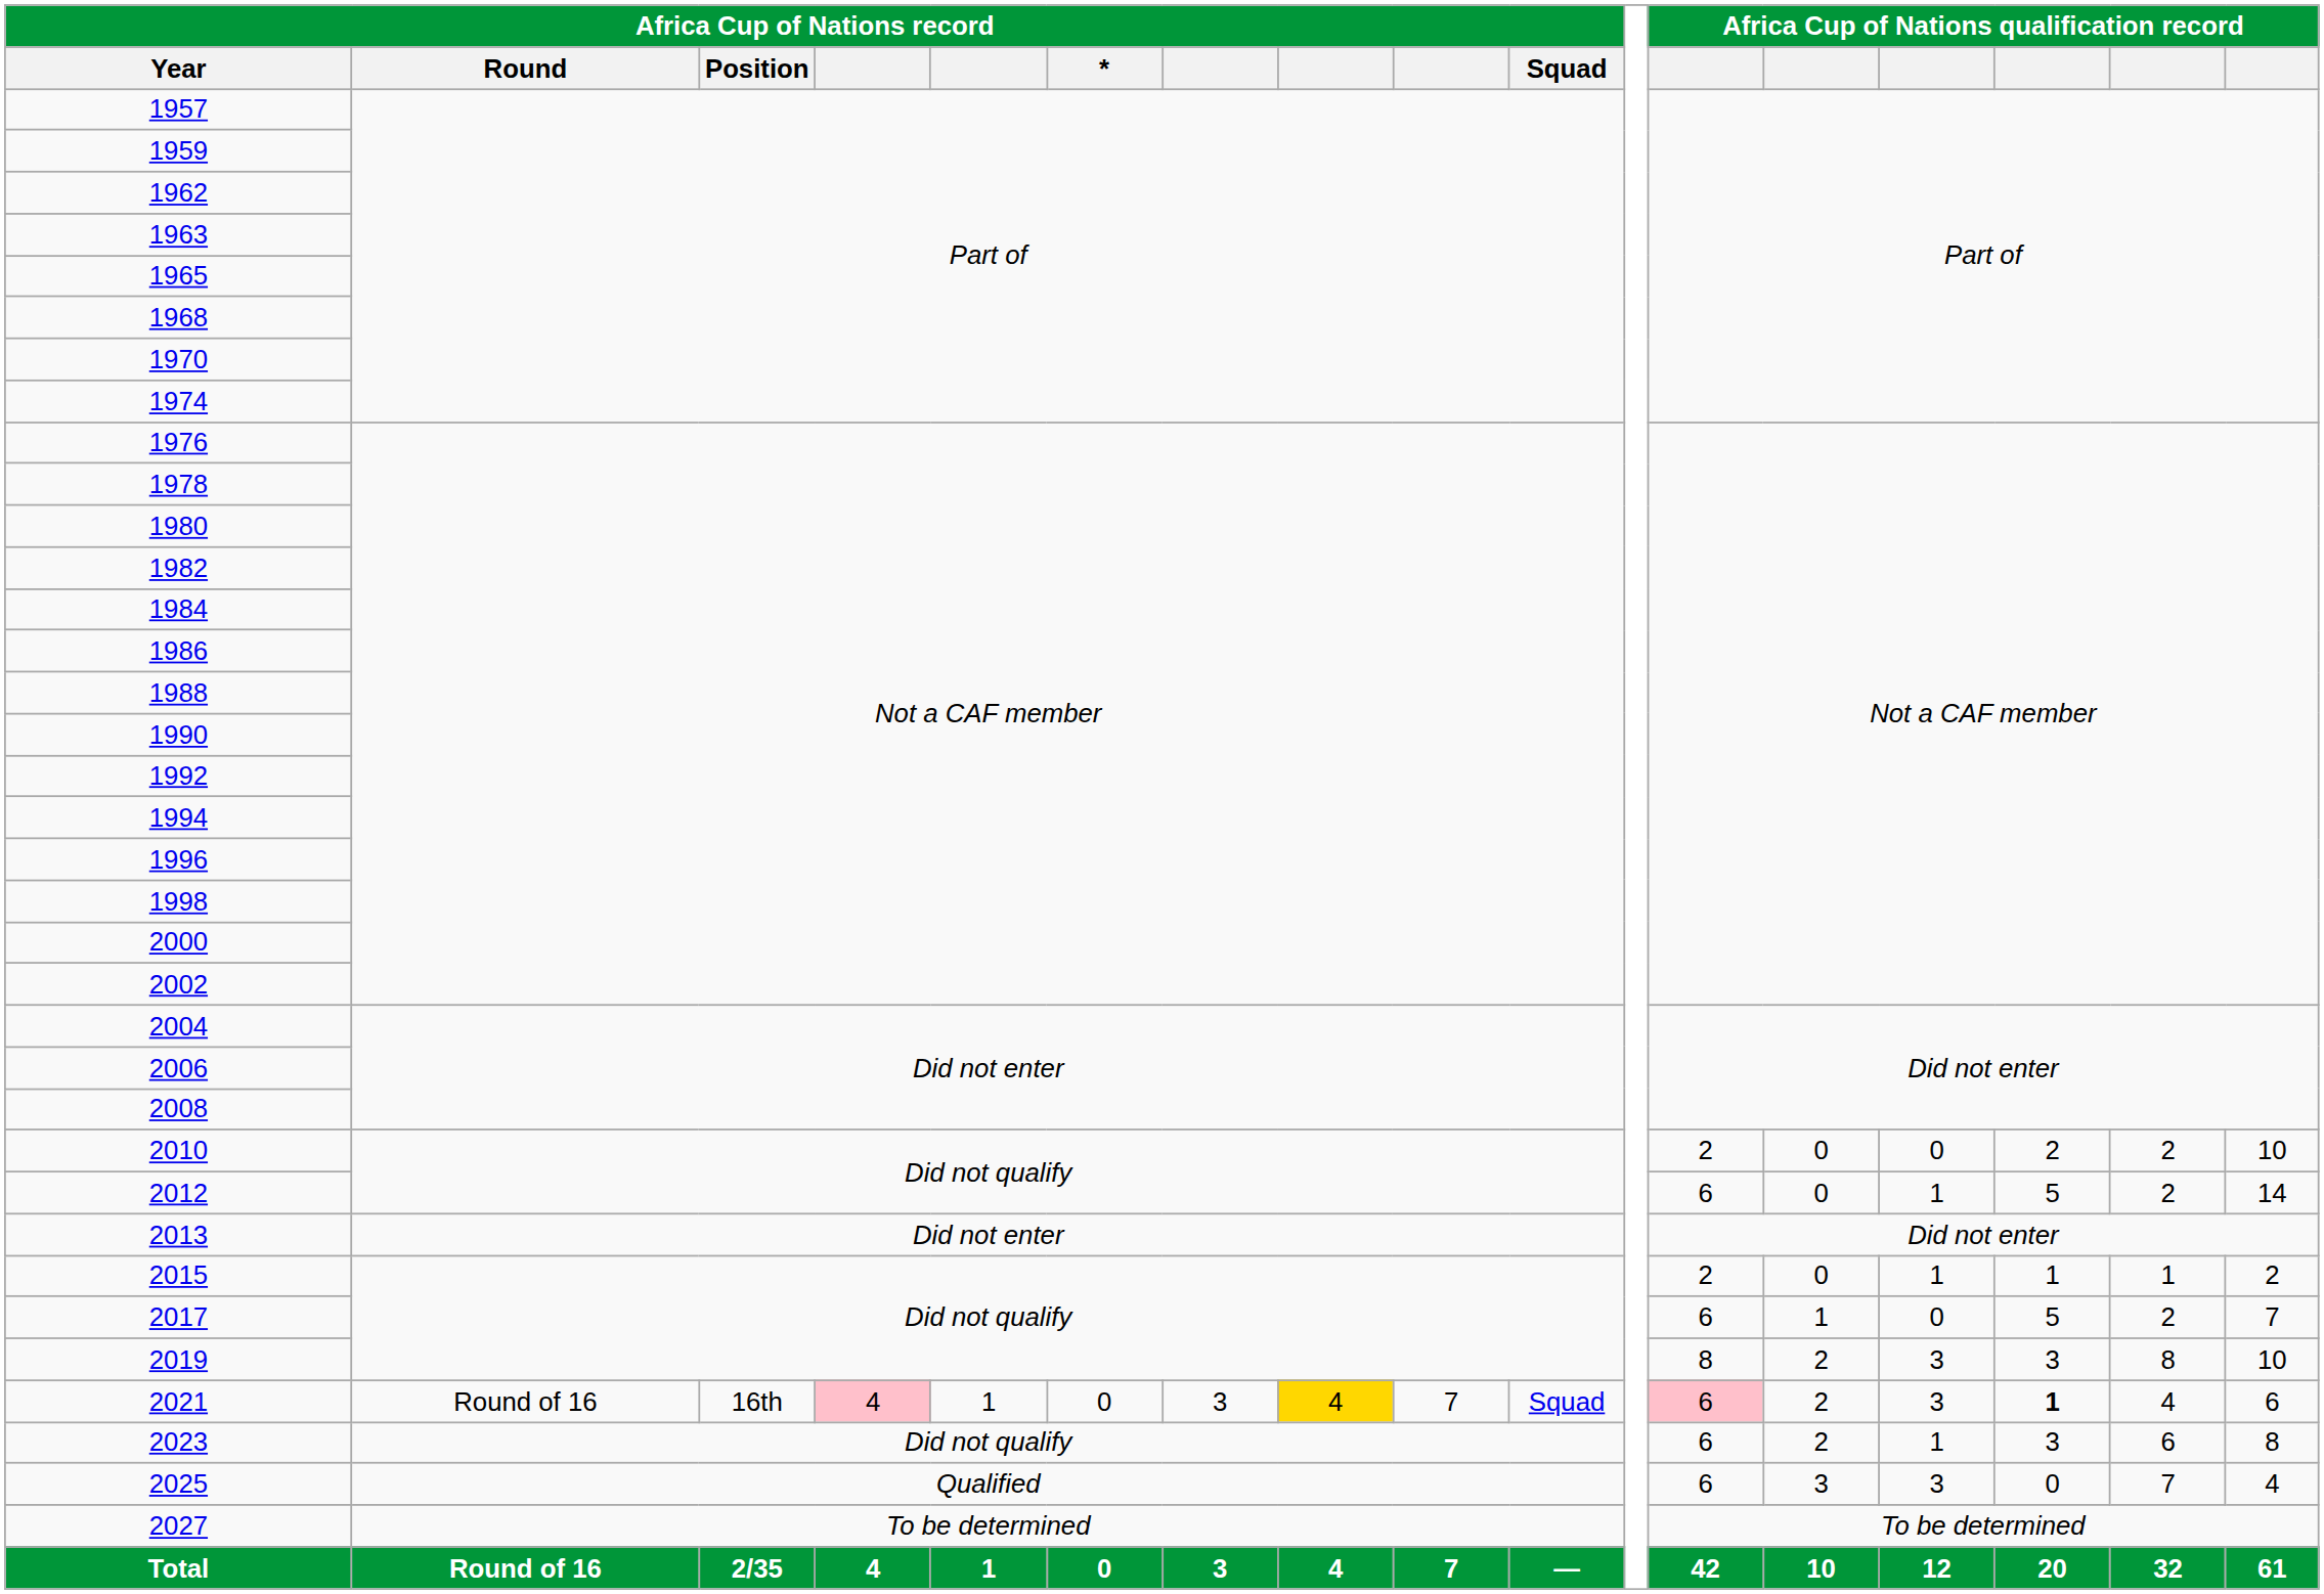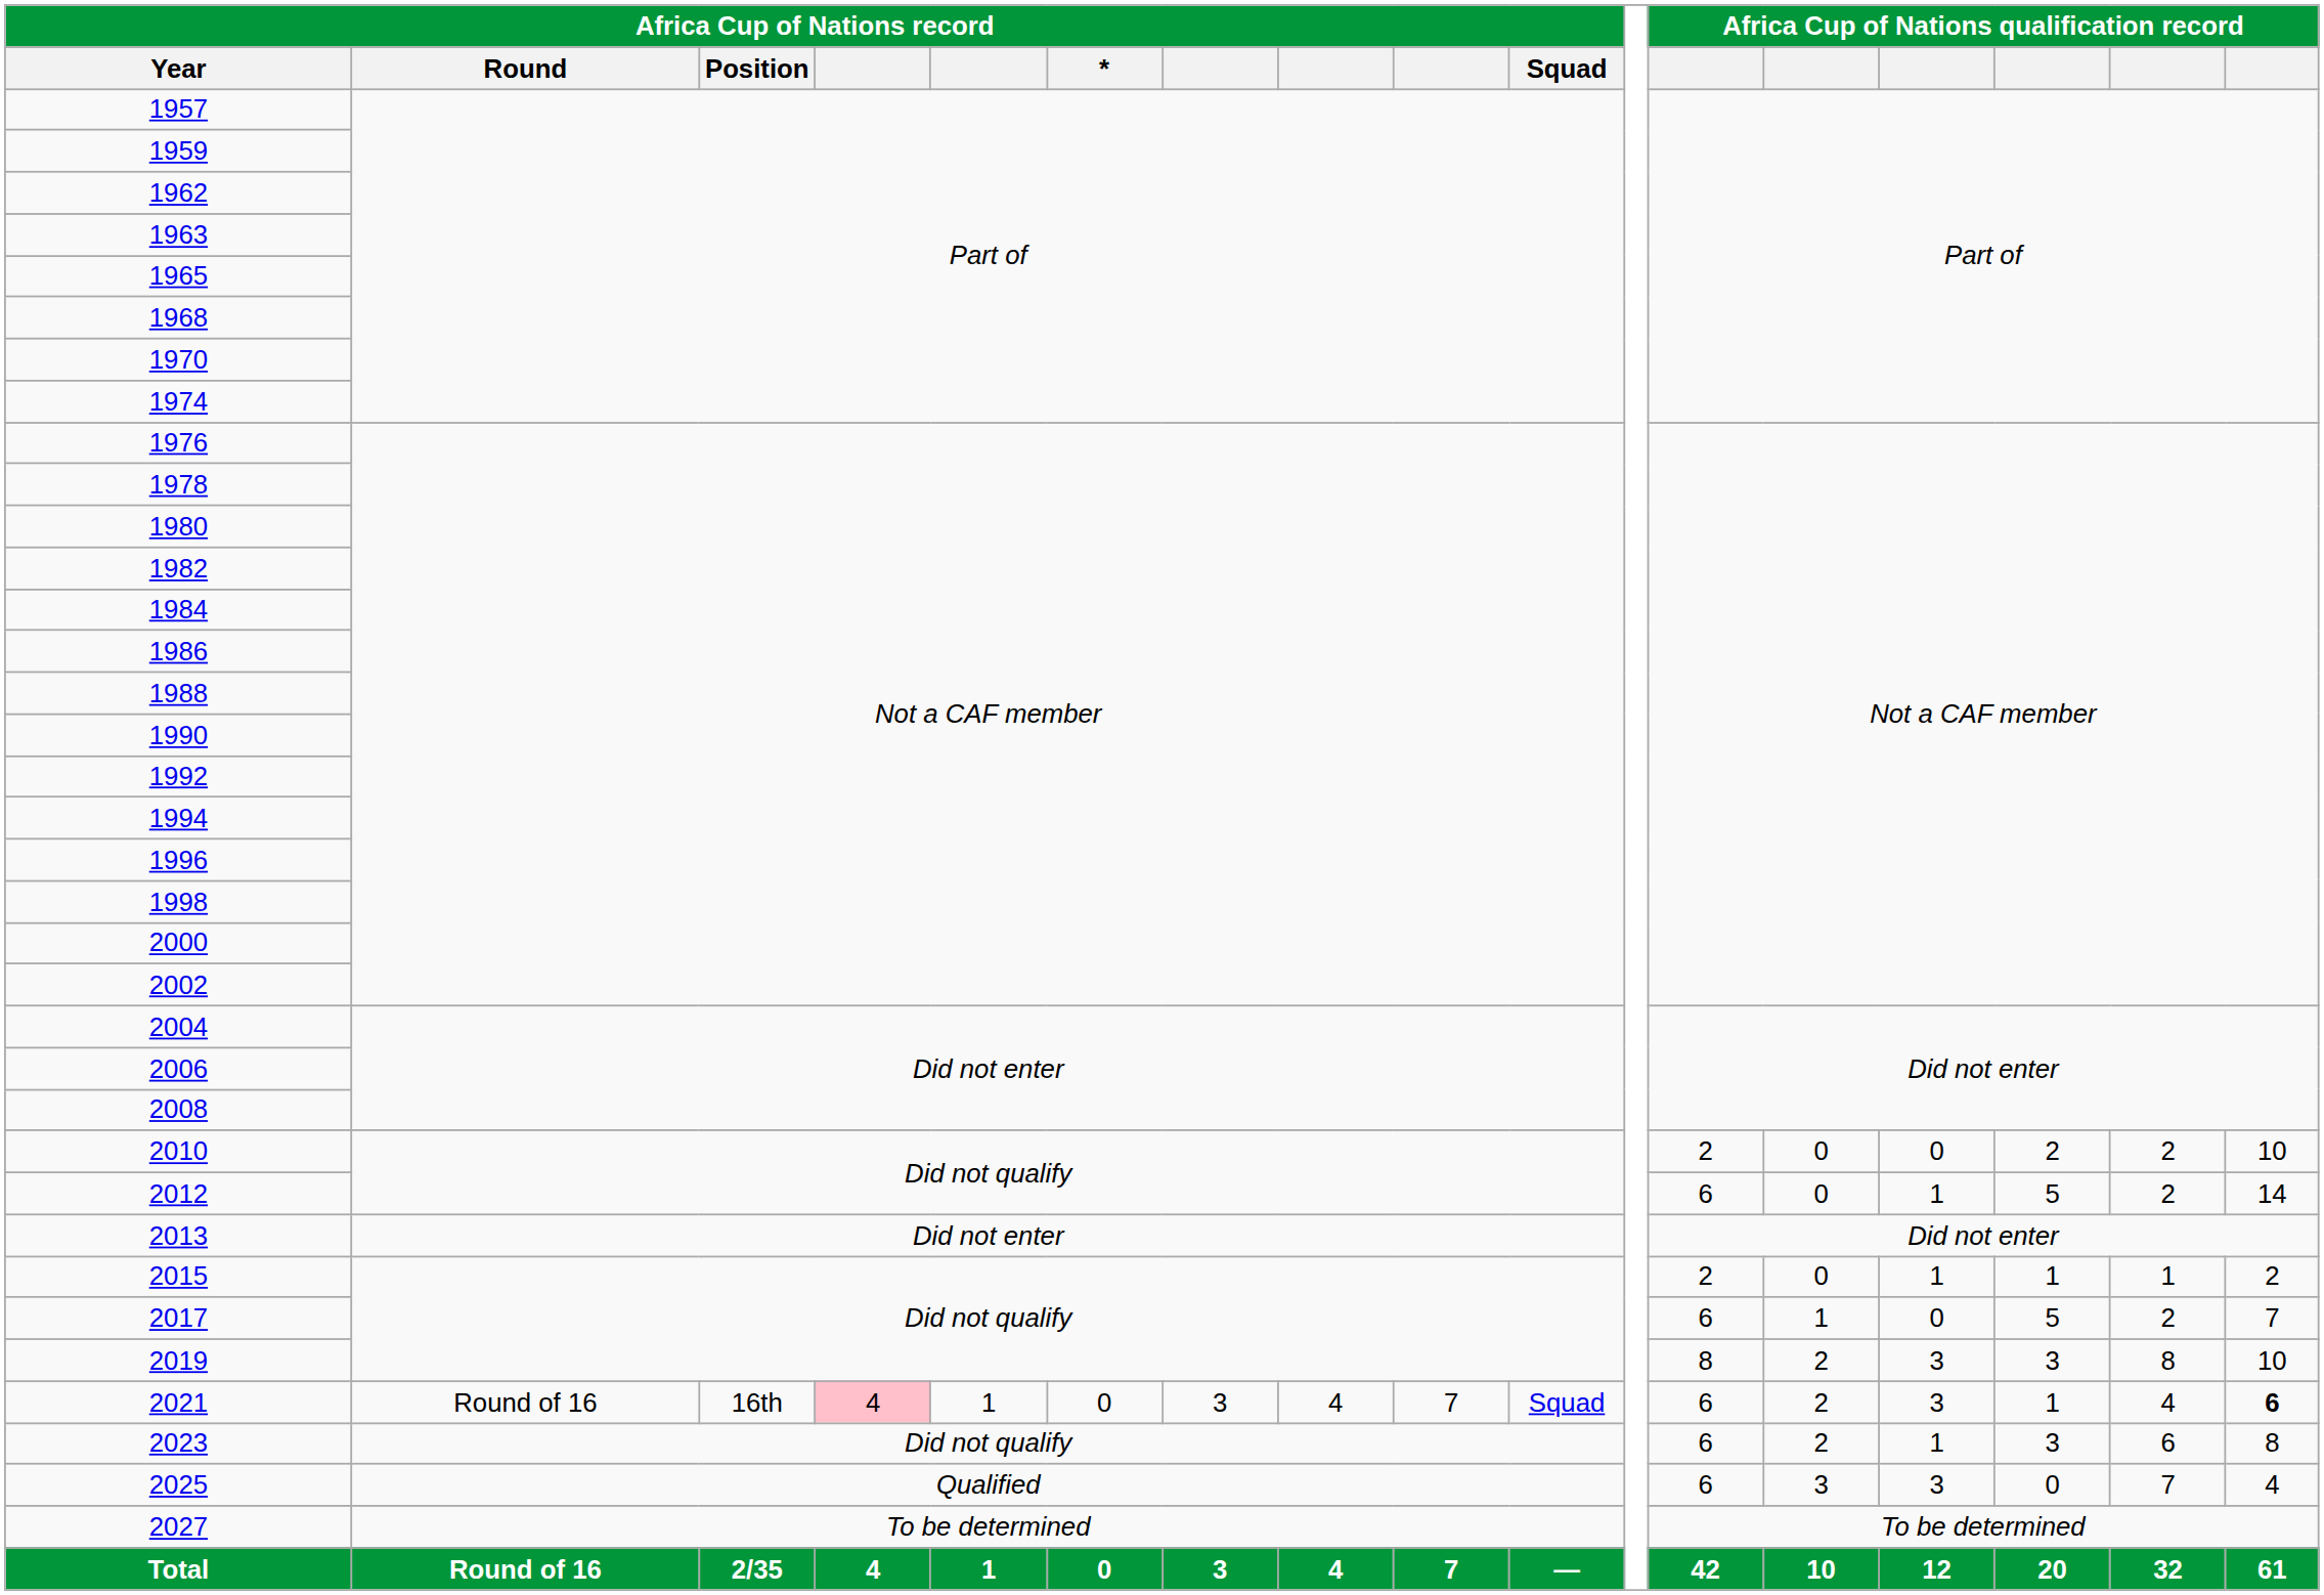2021 | column 8: gold background -> no background
2021 | column 12: pink background -> no background
2021 | column 15: bold -> normal
2021 | column 17: normal -> bold
